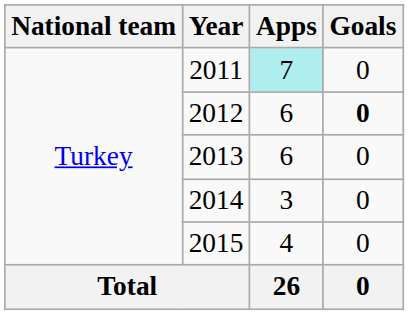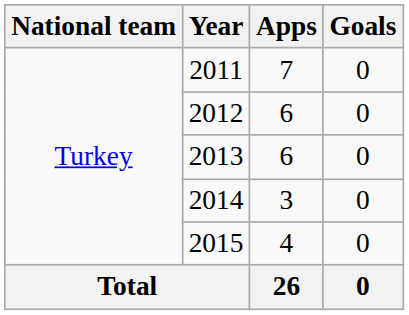2011 | Apps: paleturquoise background -> no background
2012 | Goals: bold -> normal
